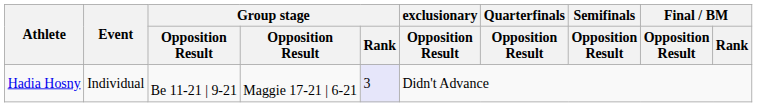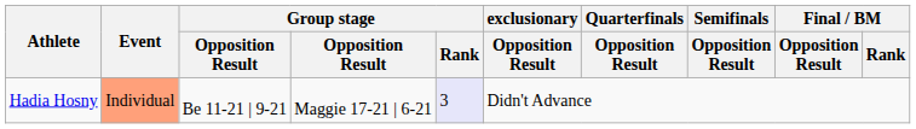Hadia Hosny | Event: no background -> lightsalmon background
